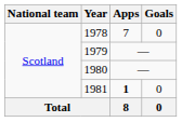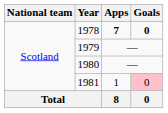1978 | Apps: normal -> bold
1978 | Goals: normal -> bold
1981 | Apps: bold -> normal
1981 | Goals: no background -> pink background
